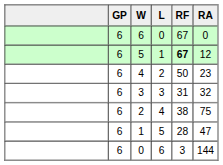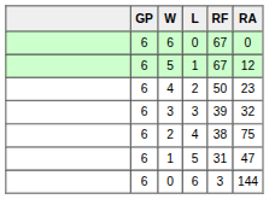row 3 | RF: bold -> normal
row 5 | RF: 31 -> 39
row 7 | RF: 28 -> 31
